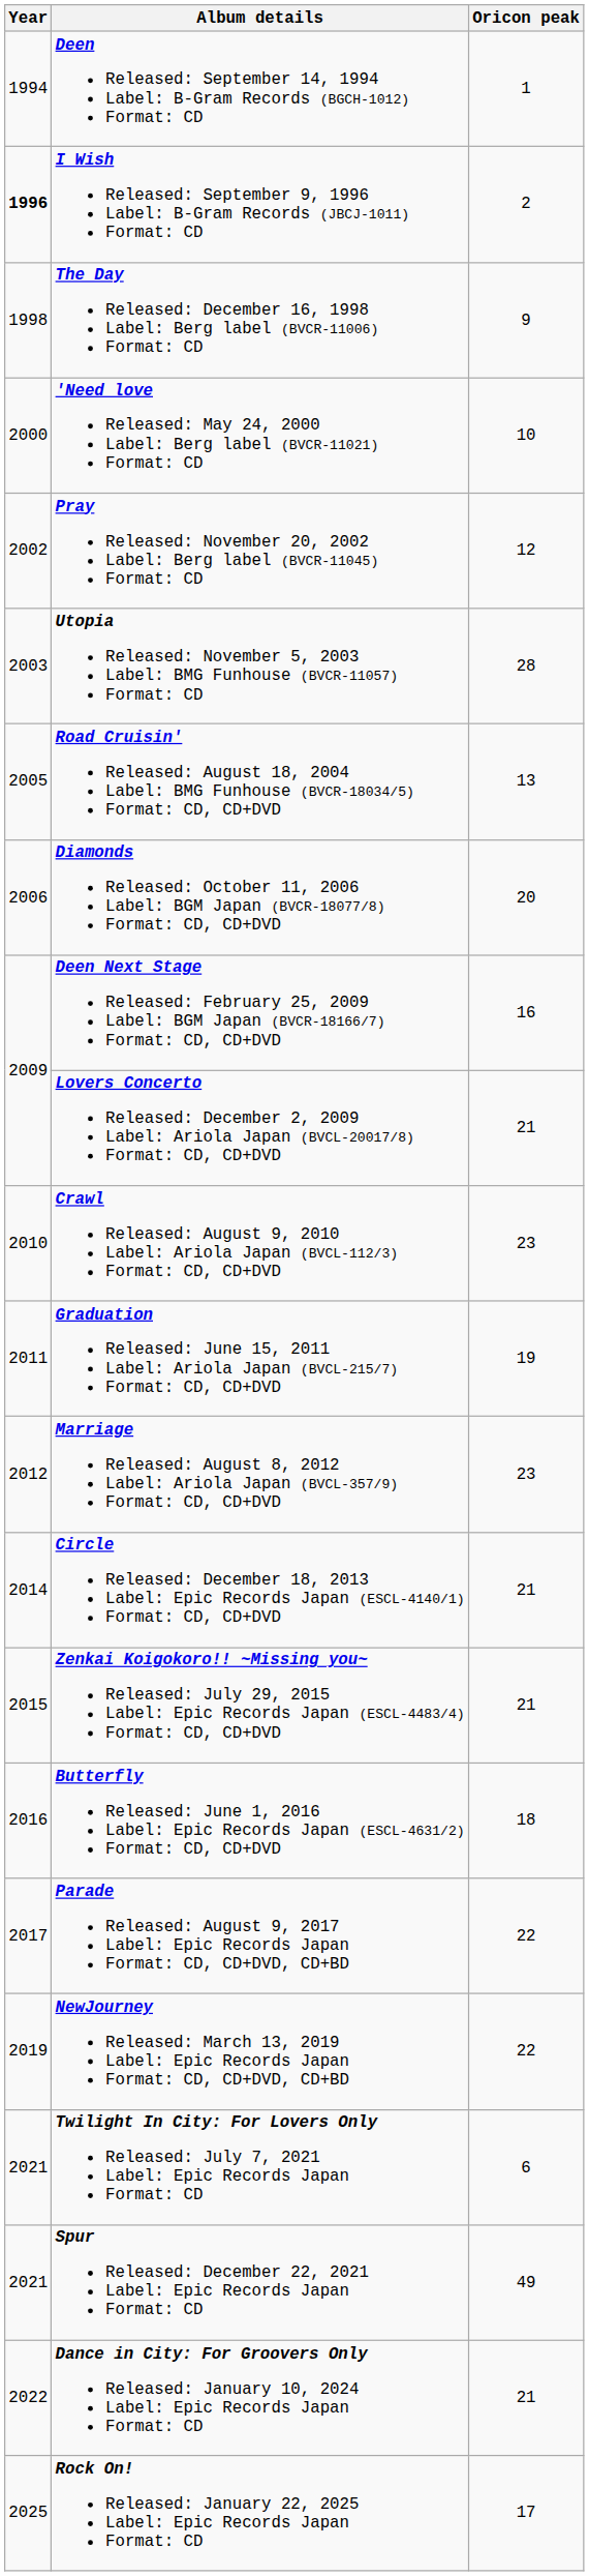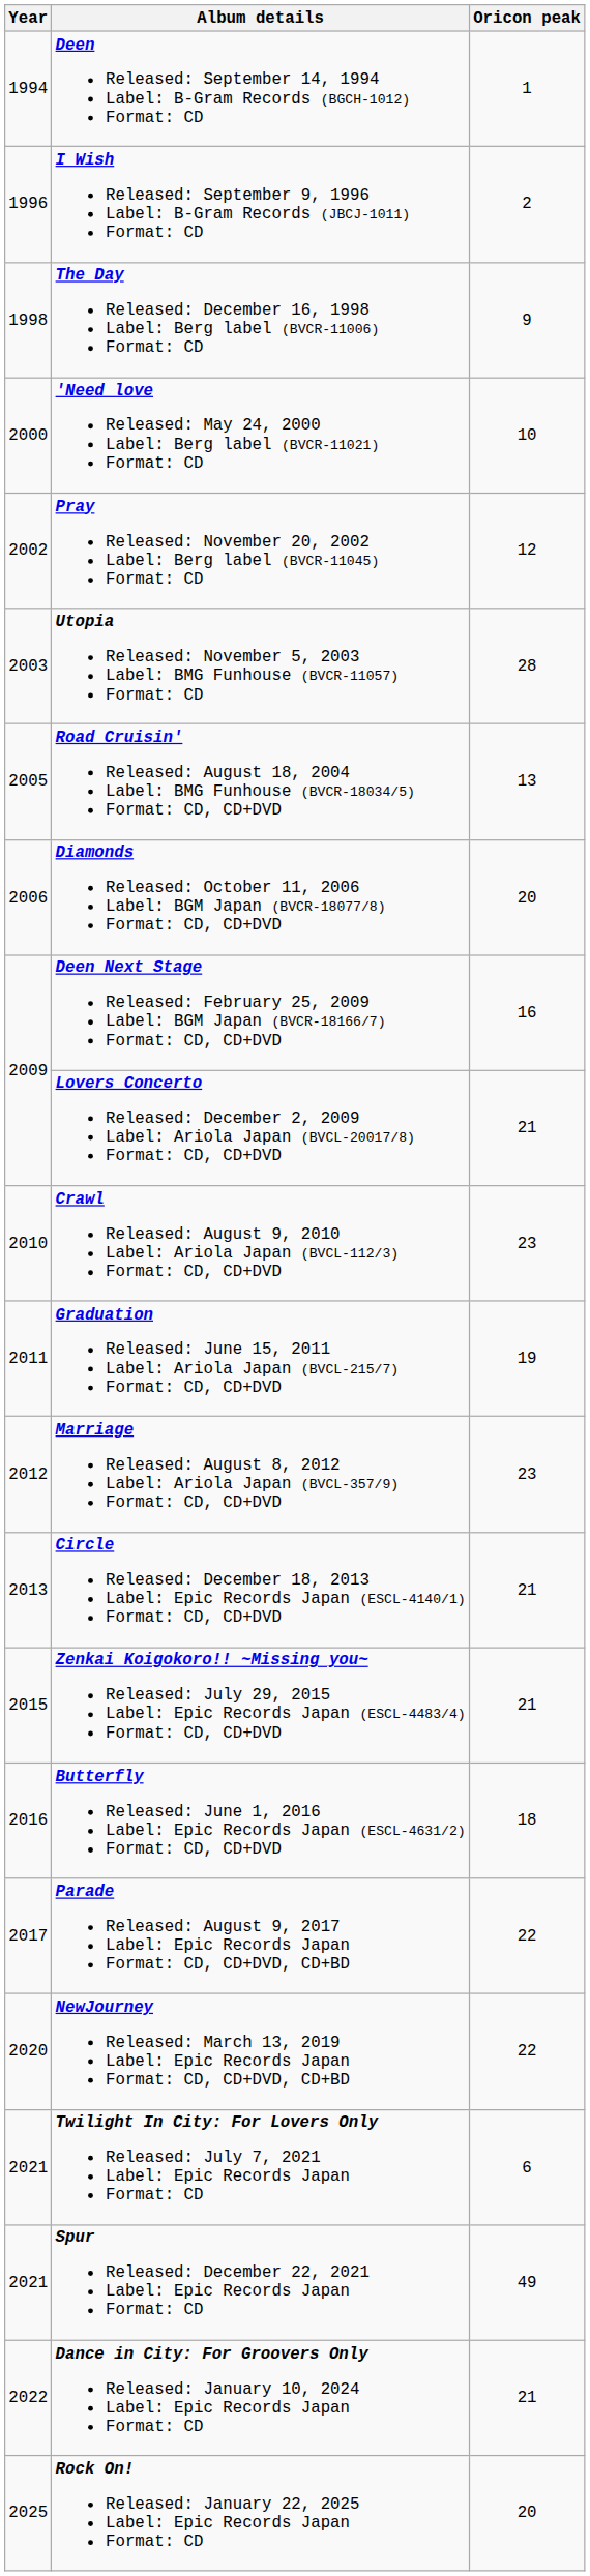row 3 | Year: bold -> normal
row 15 | Year: 2014 -> 2013
row 19 | Year: 2019 -> 2020
row 23 | Oricon peak: 17 -> 20
